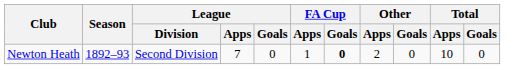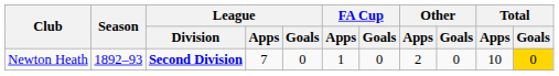Newton Heath | League / Division: normal -> bold
Newton Heath | FA Cup / Goals: bold -> normal
Newton Heath | Total / Goals: no background -> gold background
